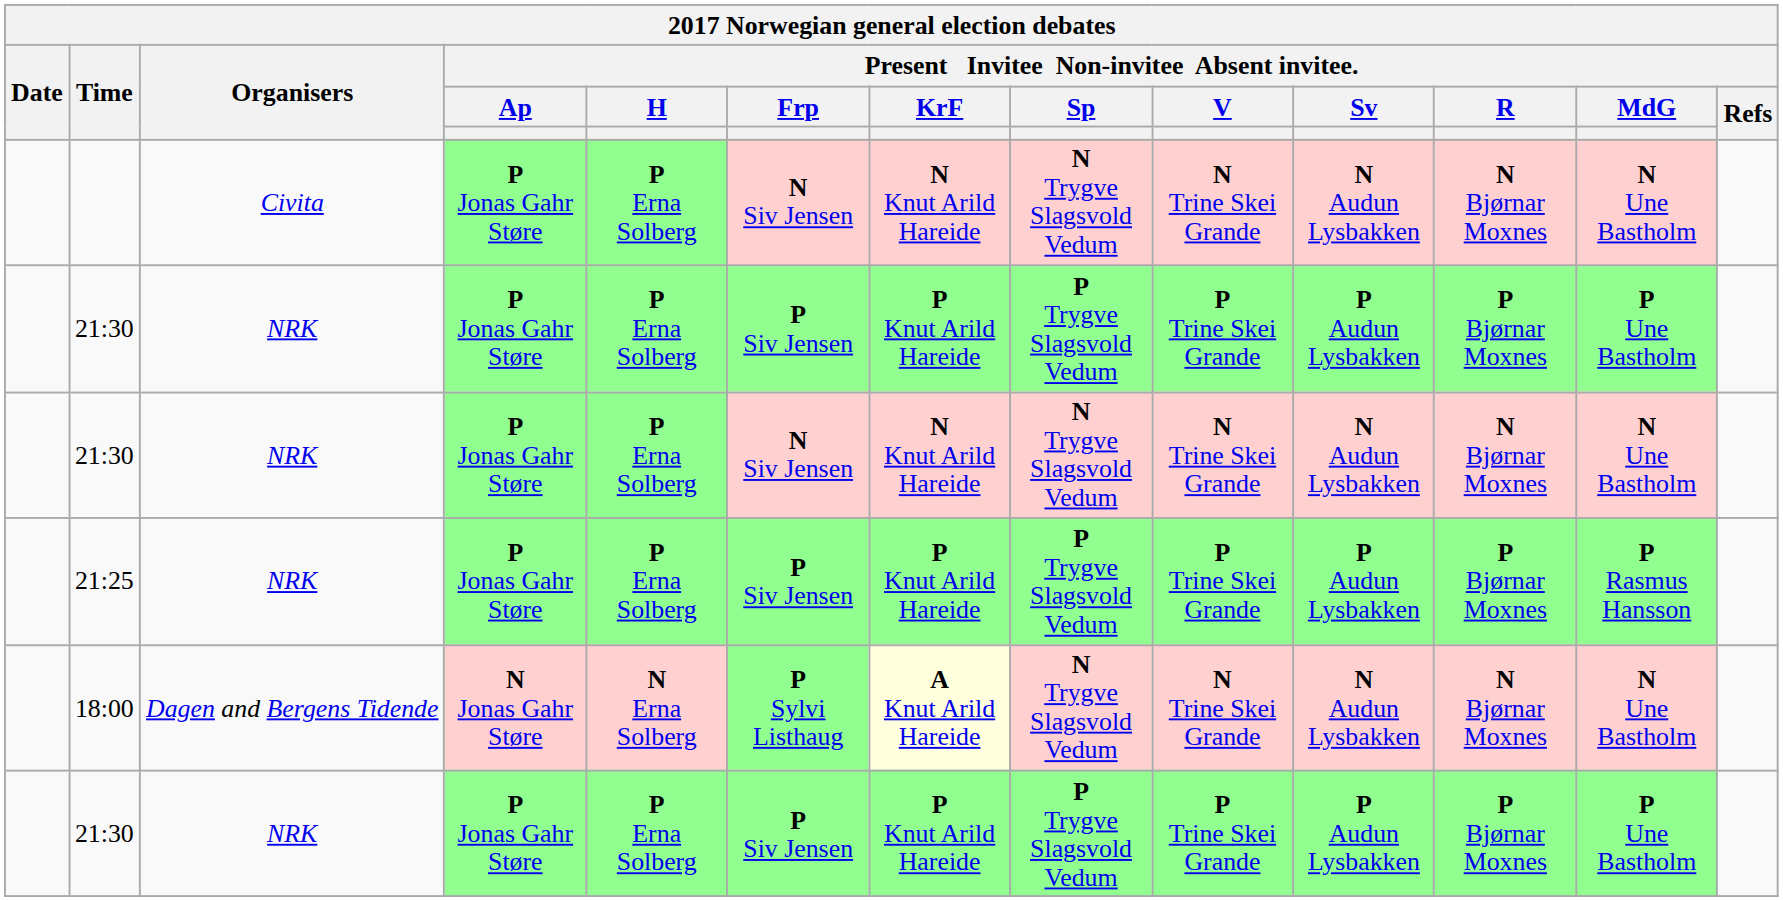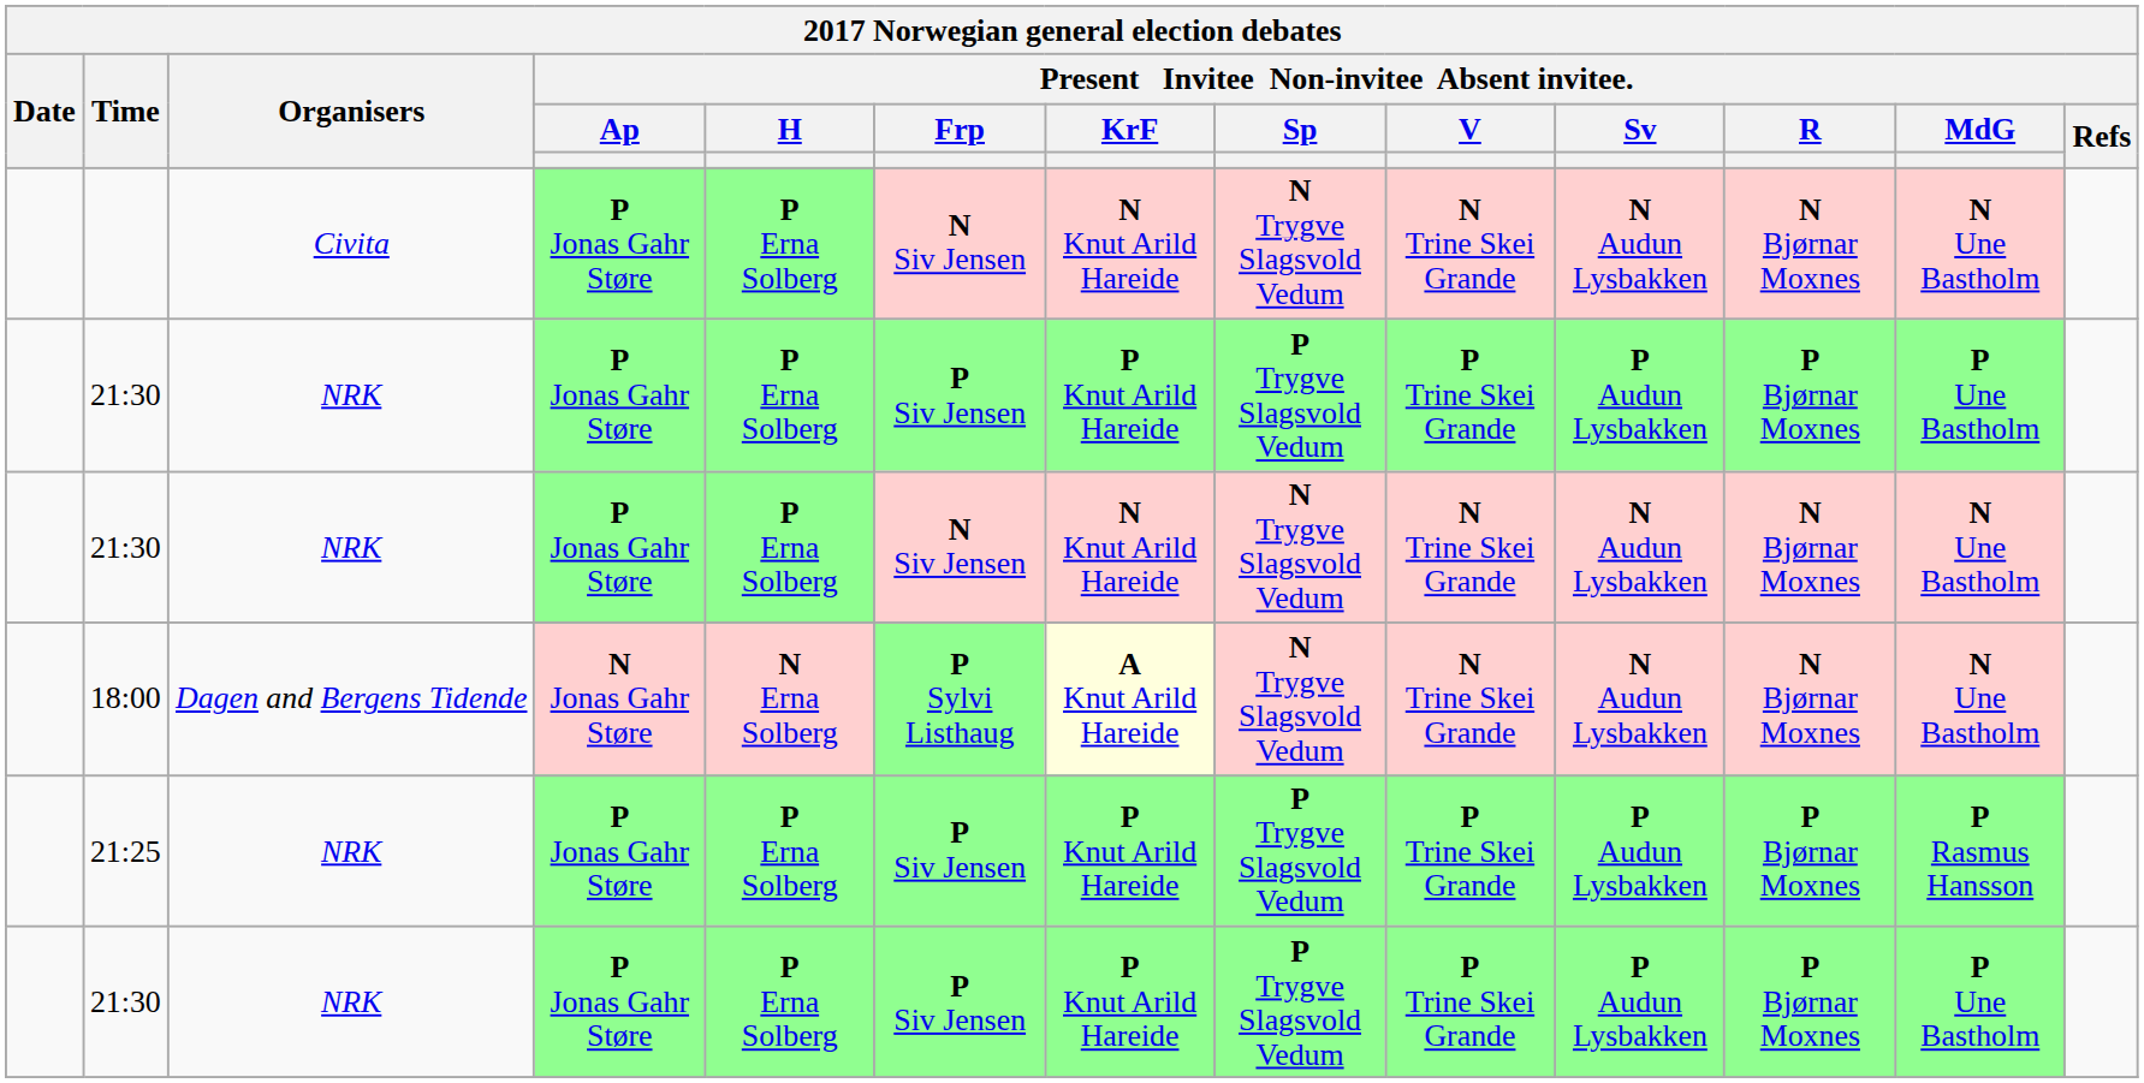rows swapped: 18:00 <-> 21:25
